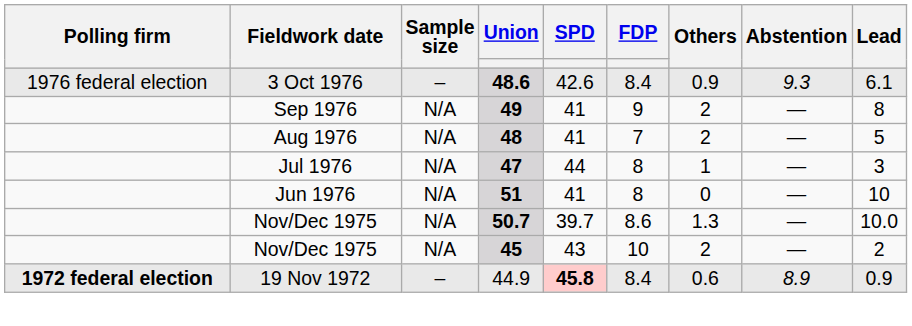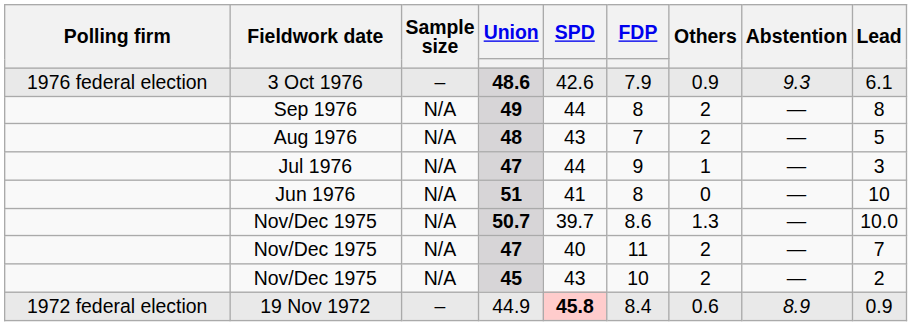48.6 | FDP: 8.4 -> 7.9
49 | SPD: 41 -> 44
49 | FDP: 9 -> 8
48 | SPD: 41 -> 43
Jul 1976 / 47 | FDP: 8 -> 9
+ row: Nov/Dec 1975 | N/A | 47 | 40 | 11 | 2 | — | 7
44.9 | Polling firm: bold -> normal
